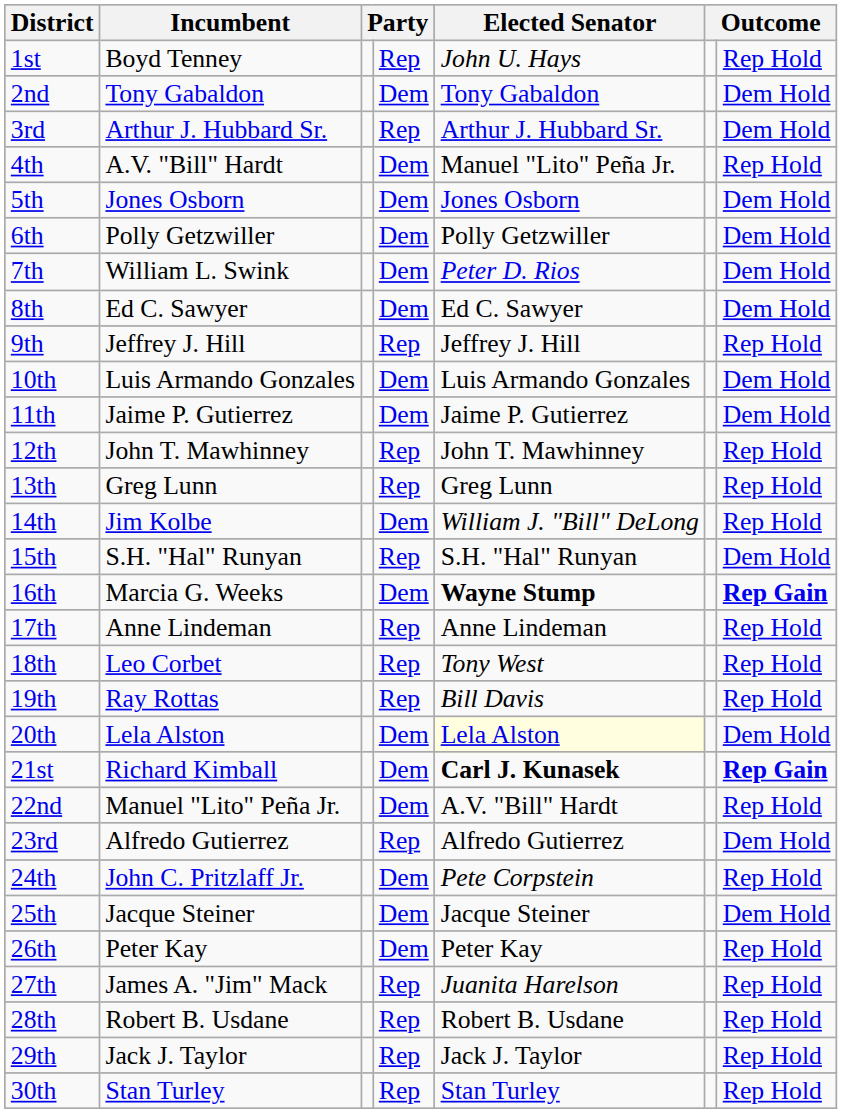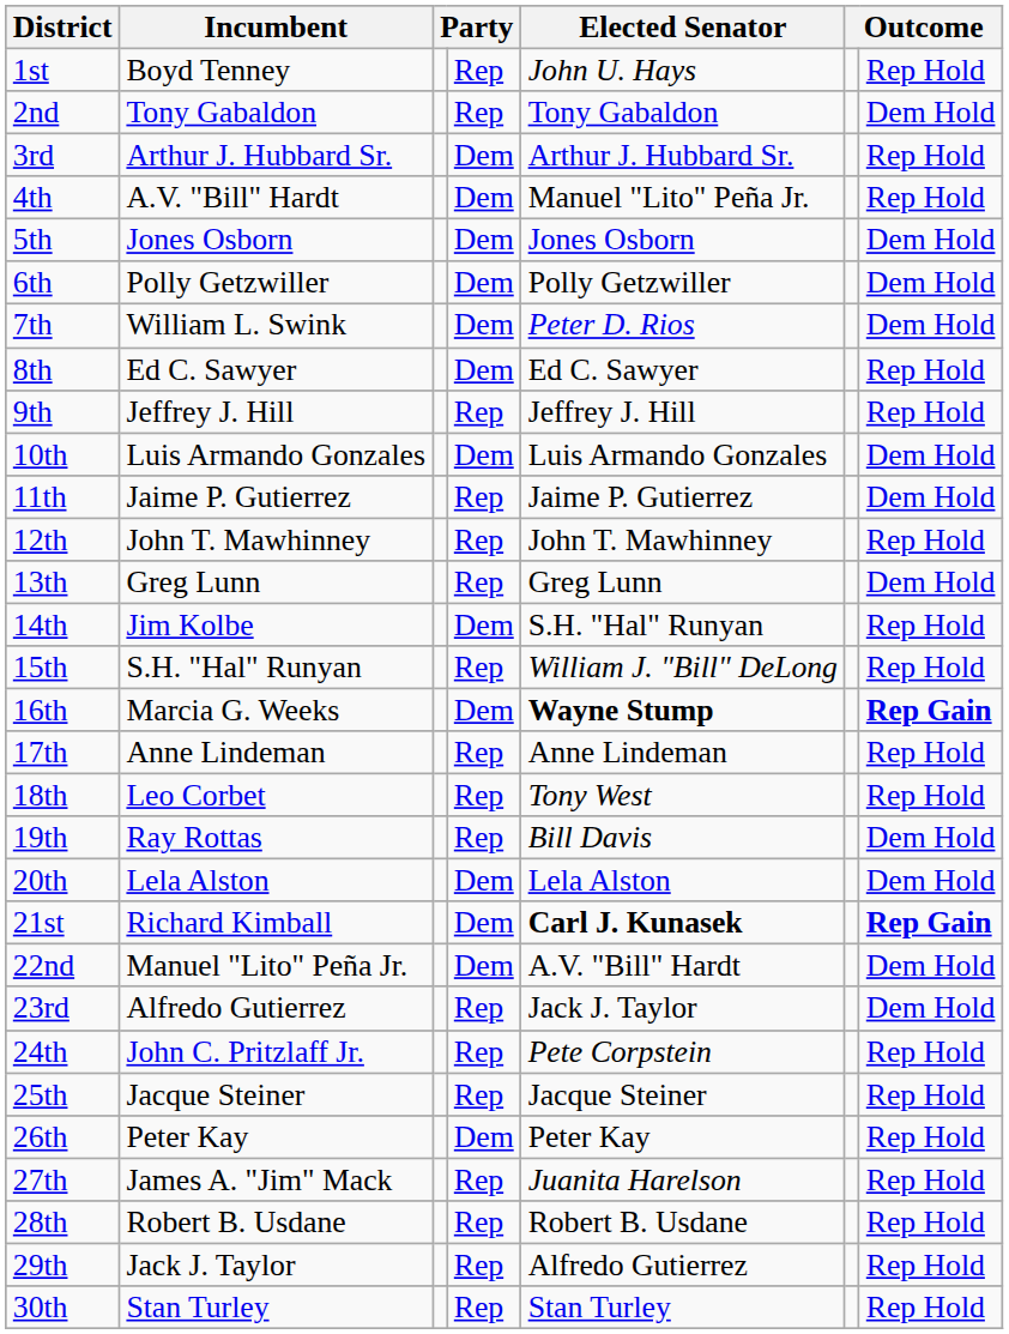2nd | column 4: Dem -> Rep
3rd | column 4: Rep -> Dem
3rd | column 7: Dem Hold -> Rep Hold
8th | column 7: Dem Hold -> Rep Hold
11th | column 4: Dem -> Rep
13th | column 7: Rep Hold -> Dem Hold
14th | Elected Senator: William J. "Bill" DeLong -> S.H. "Hal" Runyan
15th | Elected Senator: S.H. "Hal" Runyan -> William J. "Bill" DeLong
15th | column 7: Dem Hold -> Rep Hold
19th | column 7: Rep Hold -> Dem Hold
20th | Elected Senator: lightyellow background -> no background
22nd | column 7: Rep Hold -> Dem Hold
23rd | Elected Senator: Alfredo Gutierrez -> Jack J. Taylor
24th | column 4: Dem -> Rep
25th | column 4: Dem -> Rep
25th | column 7: Dem Hold -> Rep Hold
29th | Elected Senator: Jack J. Taylor -> Alfredo Gutierrez
